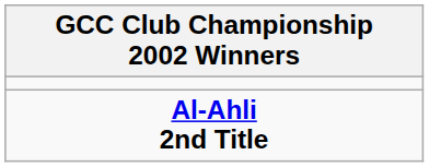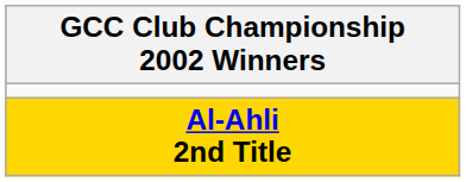row 3 | column 1: no background -> gold background
